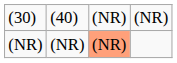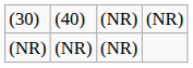row 2 | column 3: lightsalmon background -> no background
